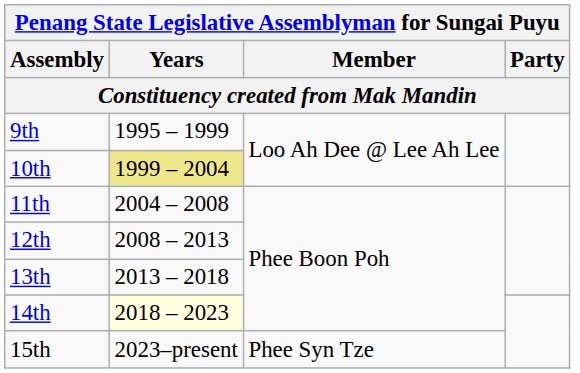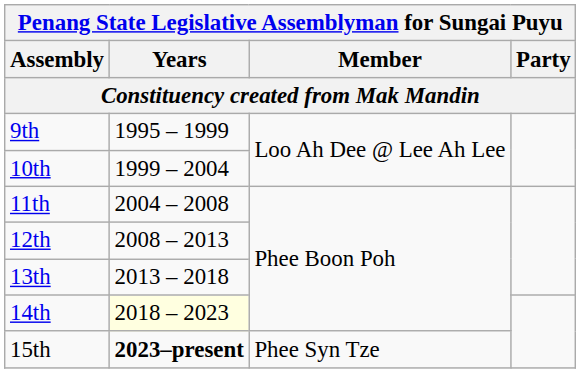10th | Years: khaki background -> no background
15th | Years: normal -> bold
